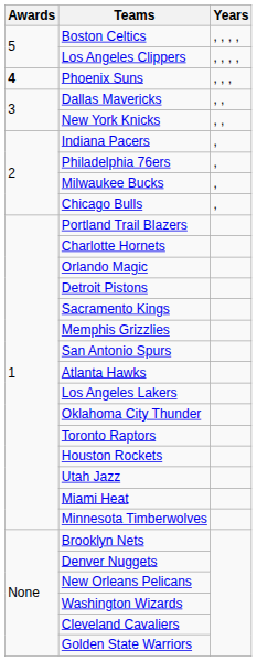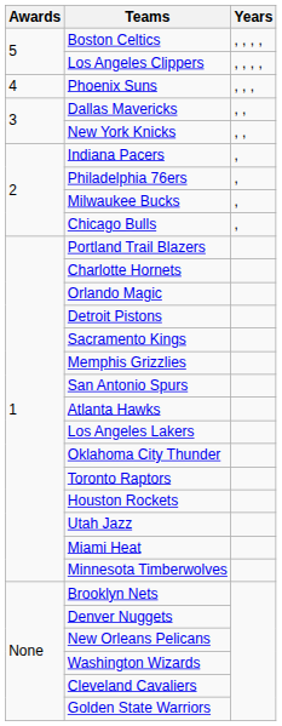Phoenix Suns | Awards: bold -> normal
